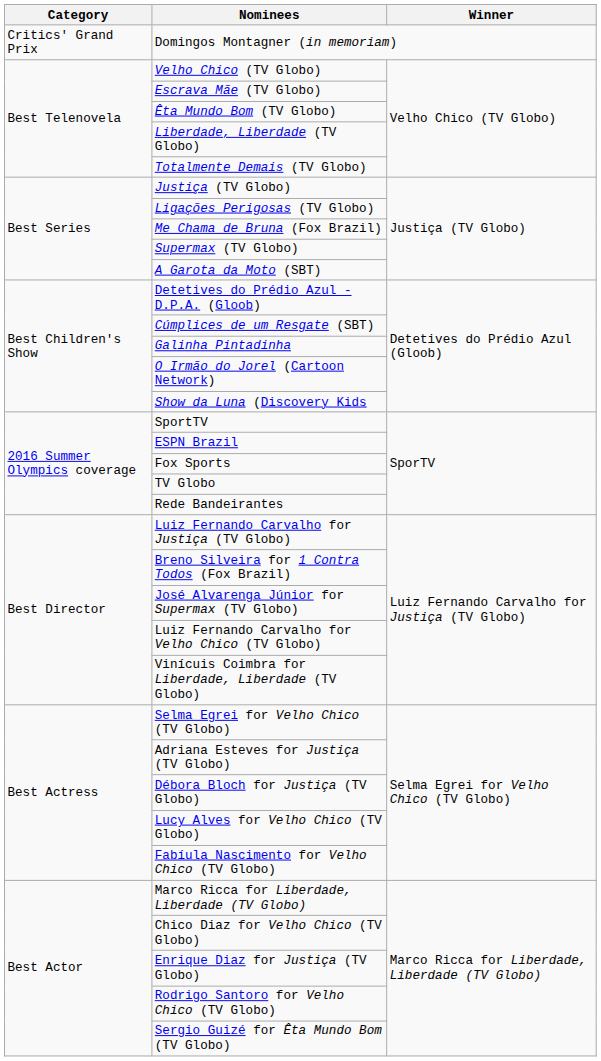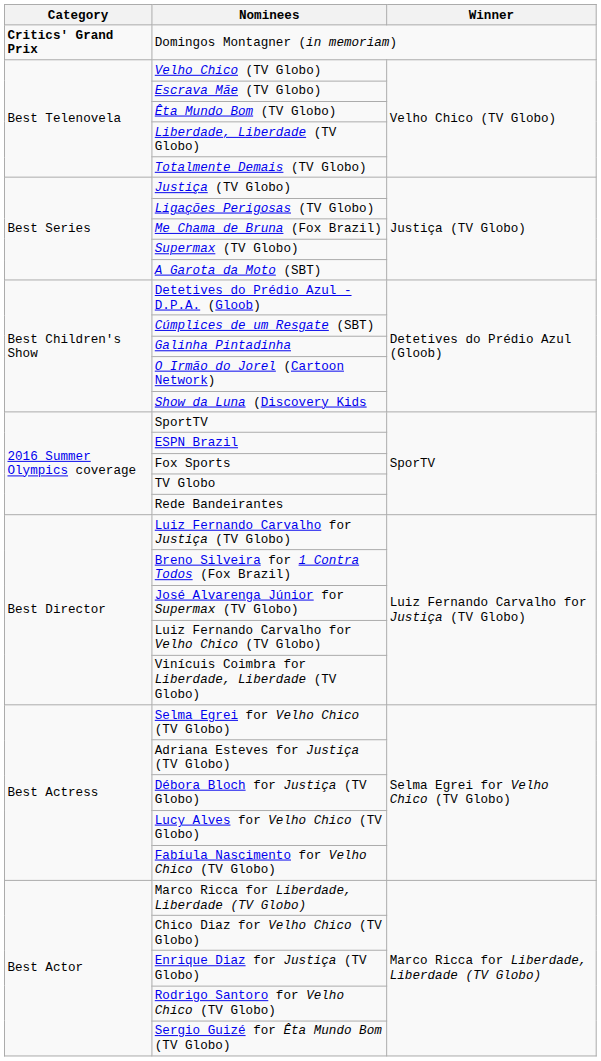Domingos Montagner (in memoriam) | Category: normal -> bold
